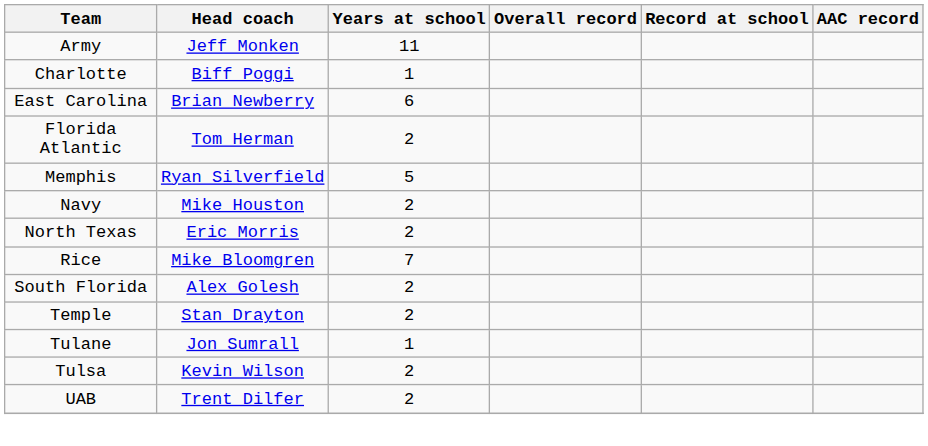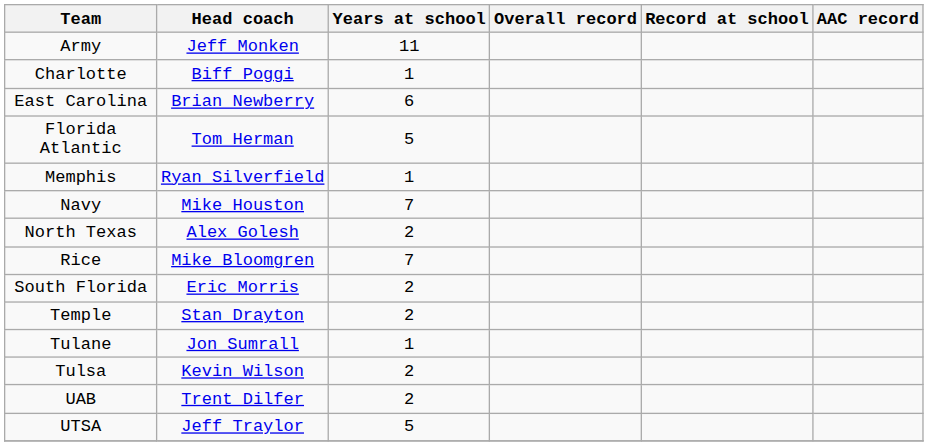Florida Atlantic | Years at school: 2 -> 5
Memphis | Years at school: 5 -> 1
Navy | Years at school: 2 -> 7
North Texas | Head coach: Eric Morris -> Alex Golesh
South Florida | Head coach: Alex Golesh -> Eric Morris
+ row: UTSA | Jeff Traylor | 5
